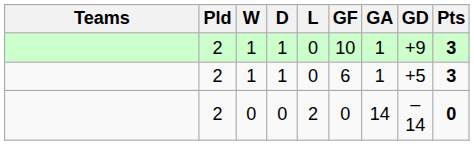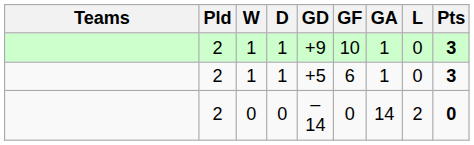columns swapped: L <-> GD
